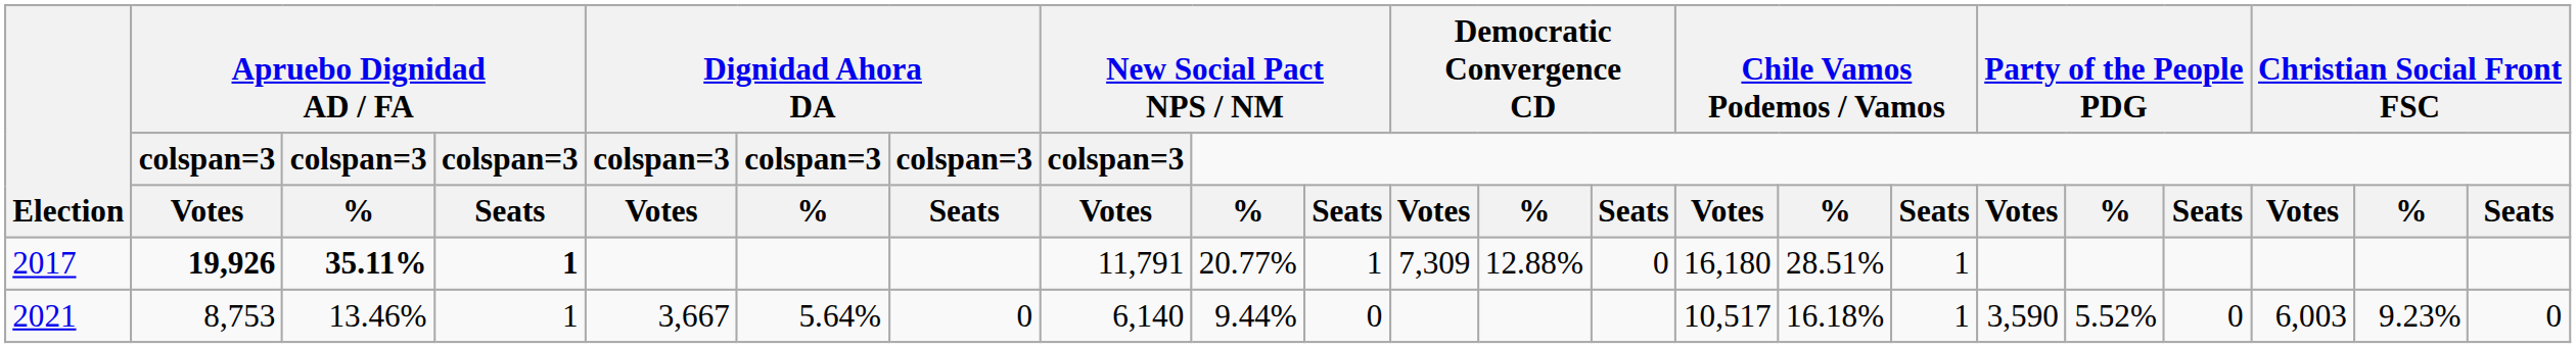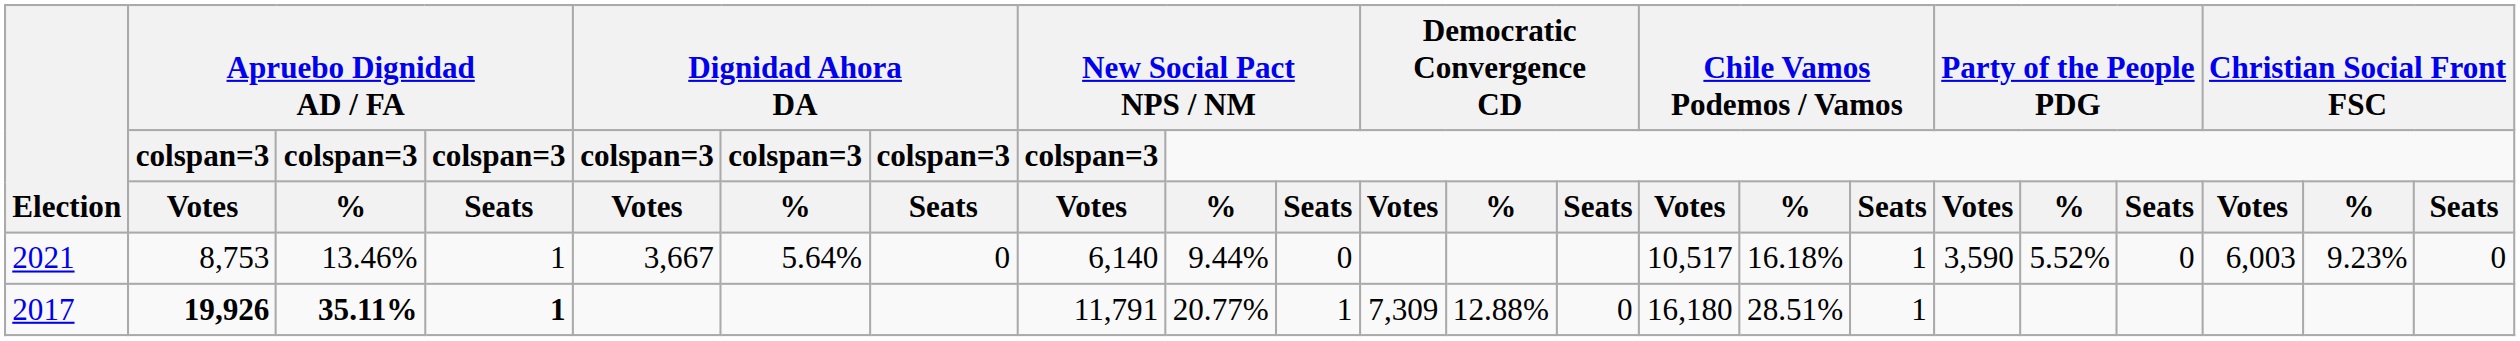rows swapped: 2021 <-> 2017
